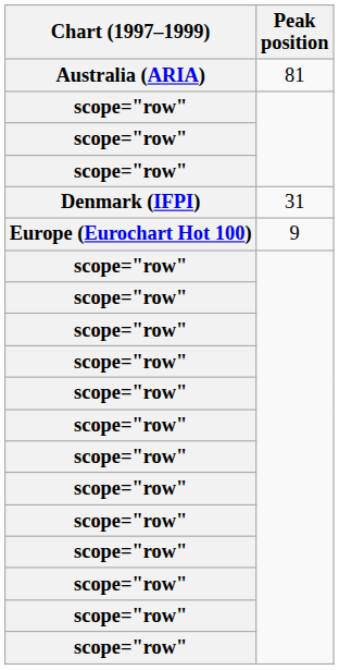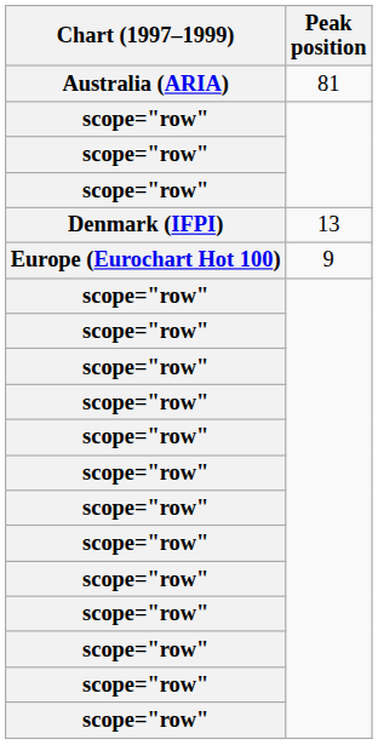Denmark (IFPI) | Peak position: 31 -> 13
